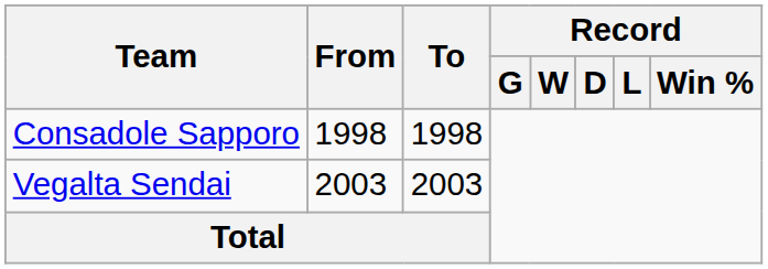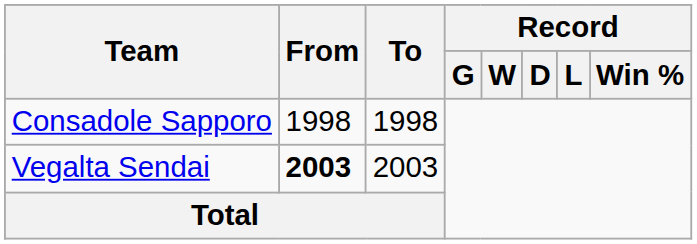Vegalta Sendai | From: normal -> bold
